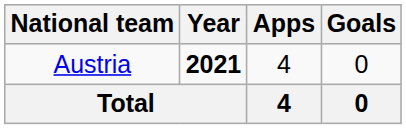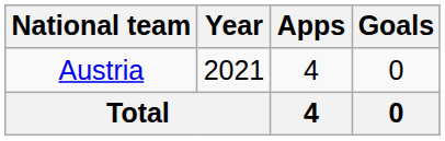Austria | Year: bold -> normal
